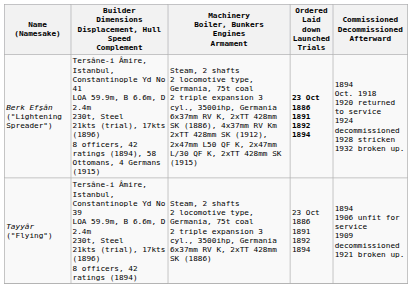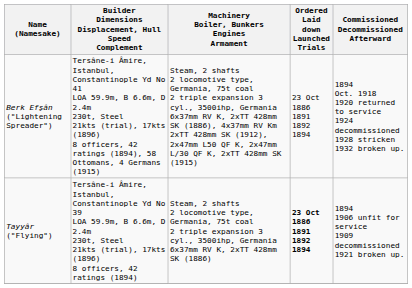Berk Efşân ("Lightening Spreader") | Ordered Laid down Launched Trials: bold -> normal
Tayyâr ("Flying") | Ordered Laid down Launched Trials: normal -> bold
